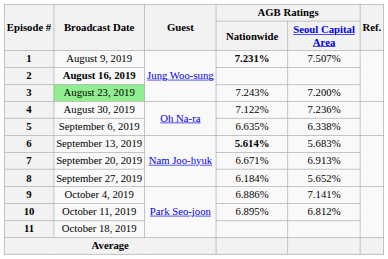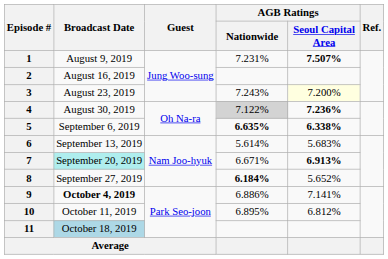1 | AGB Ratings / Nationwide: bold -> normal
1 | AGB Ratings / Seoul Capital Area: normal -> bold
2 | Broadcast Date: bold -> normal
3 | Broadcast Date: lightgreen background -> no background
3 | AGB Ratings / Seoul Capital Area: no background -> lightyellow background
4 | AGB Ratings / Nationwide: no background -> lightgrey background
4 | AGB Ratings / Seoul Capital Area: normal -> bold
5 | AGB Ratings / Nationwide: normal -> bold
5 | AGB Ratings / Seoul Capital Area: normal -> bold
6 | AGB Ratings / Nationwide: bold -> normal
7 | Broadcast Date: no background -> paleturquoise background
7 | AGB Ratings / Seoul Capital Area: normal -> bold
8 | AGB Ratings / Nationwide: normal -> bold
9 | Broadcast Date: normal -> bold
11 | Broadcast Date: no background -> lightblue background
